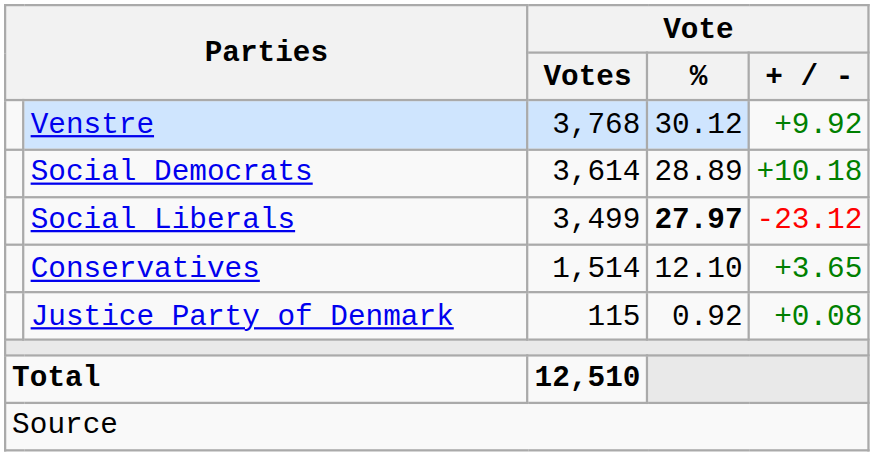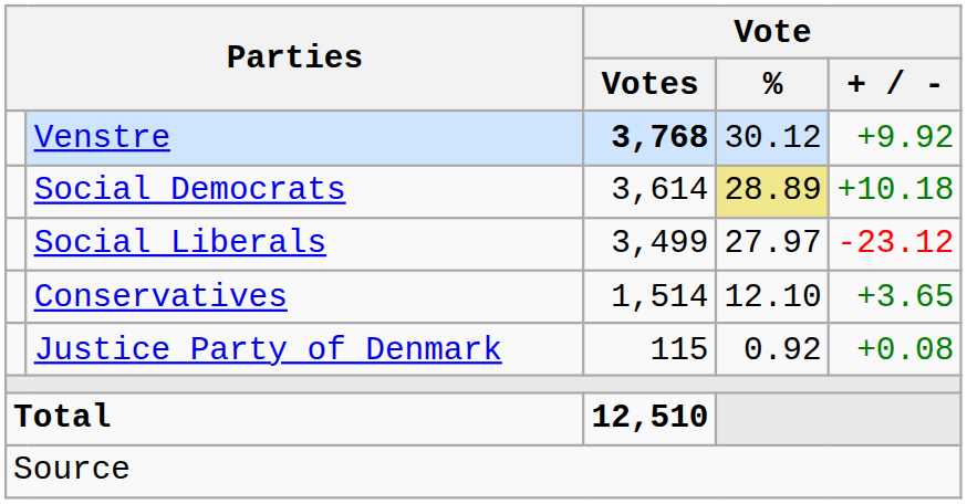Venstre | Vote / Votes: normal -> bold
Social Democrats | Vote / %: no background -> khaki background
Social Liberals | Vote / %: bold -> normal
